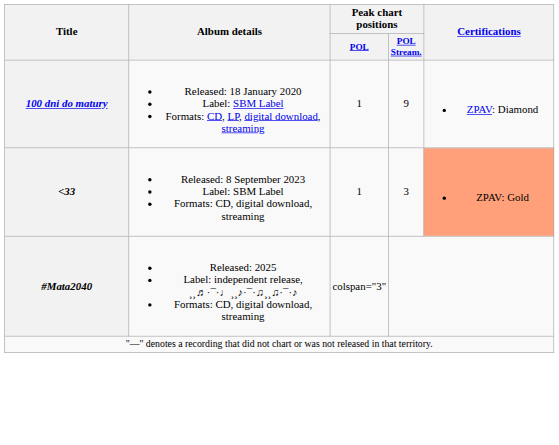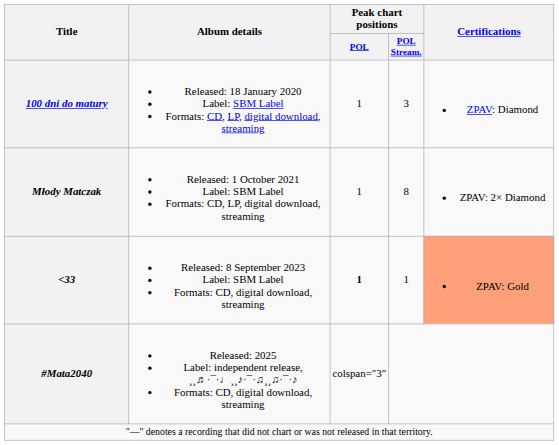100 dni do matury | Peak chart positions / POL Stream.: 9 -> 3
+ row: Młody Matczak | Released: 1 October 2021 Label: SBM Label Formats: CD, LP, digital download, streaming | 1 | 8 | ZPAV: 2× Diamond
<33 | Peak chart positions / POL: normal -> bold
<33 | Peak chart positions / POL Stream.: 3 -> 1
